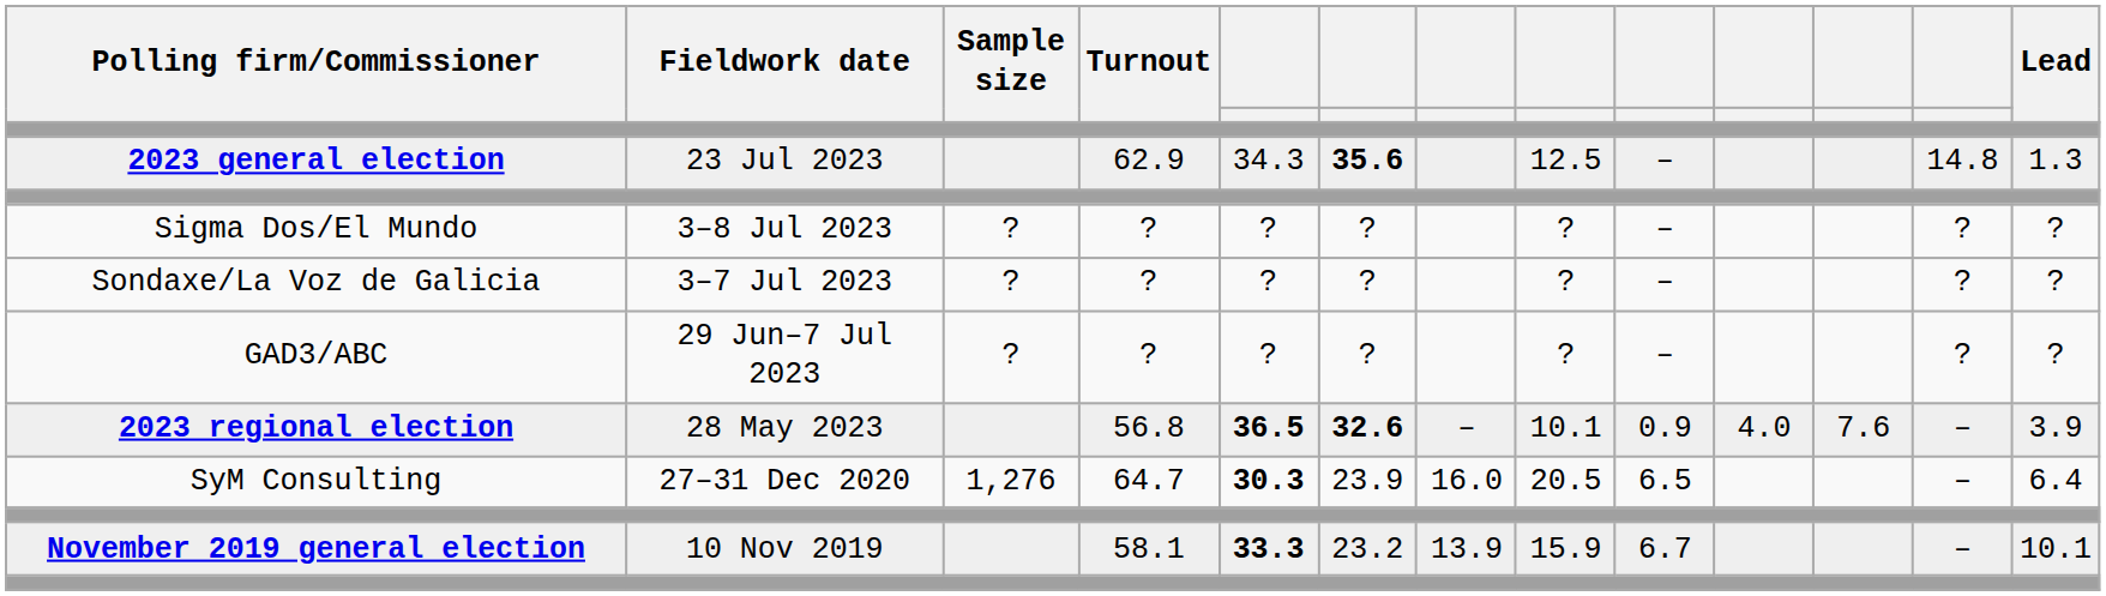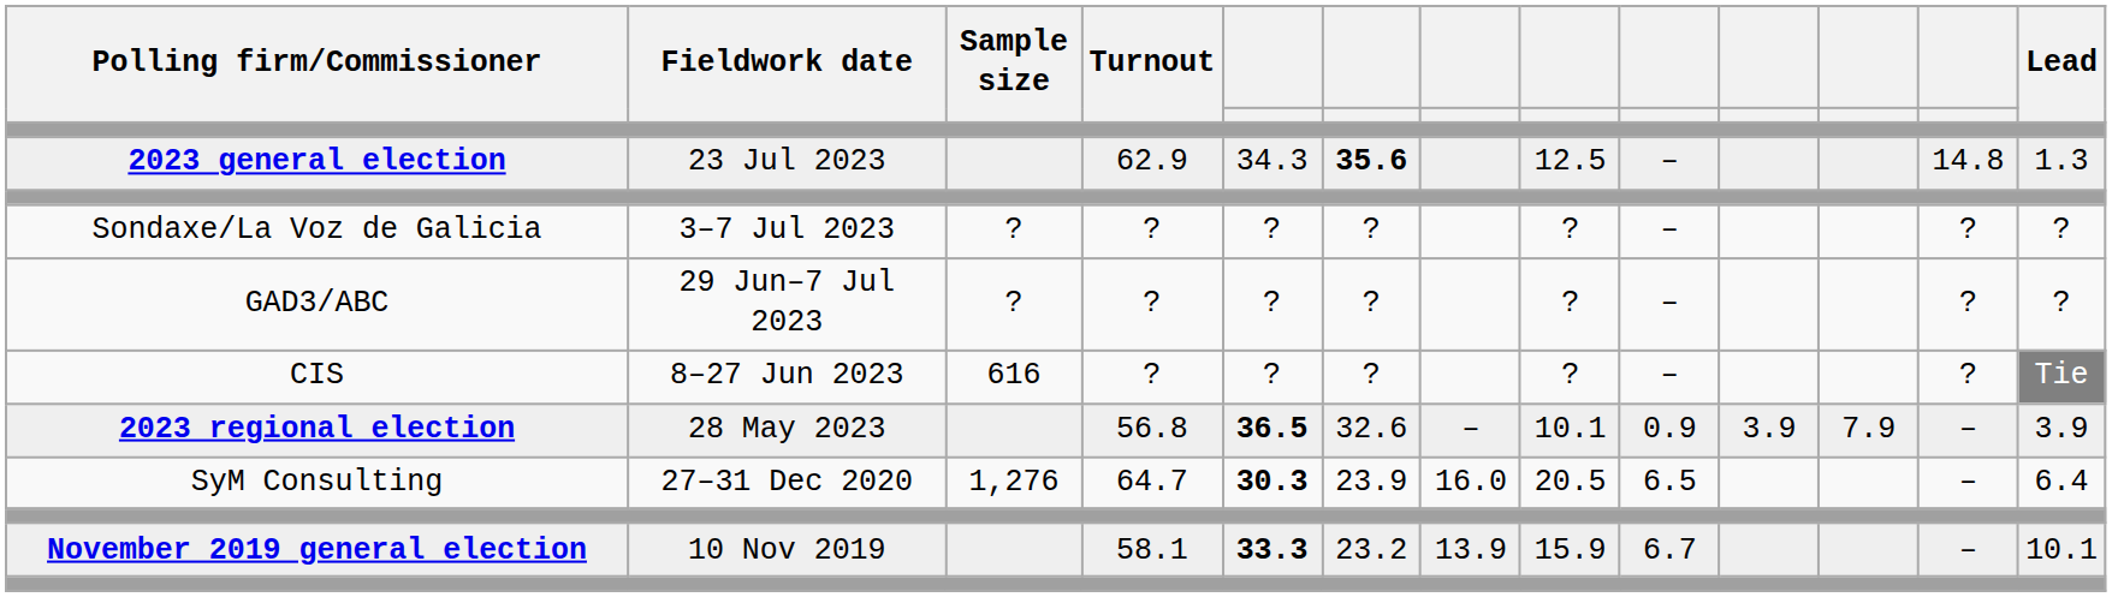- row: Sigma Dos/El Mundo | 3–8 Jul 2023 | ? | ? | ? | ? | ? | – | ? | ?
+ row: CIS | 8–27 Jun 2023 | 616 | ? | ? | ? | ? | – | ? | Tie
2023 regional election | column 6: bold -> normal
2023 regional election | column 10: 4.0 -> 3.9
2023 regional election | column 11: 7.6 -> 7.9
